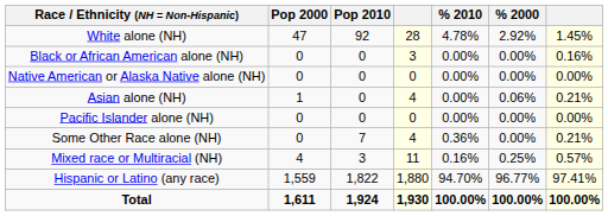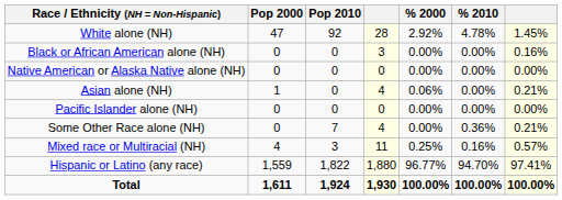columns swapped: % 2000 <-> % 2010
